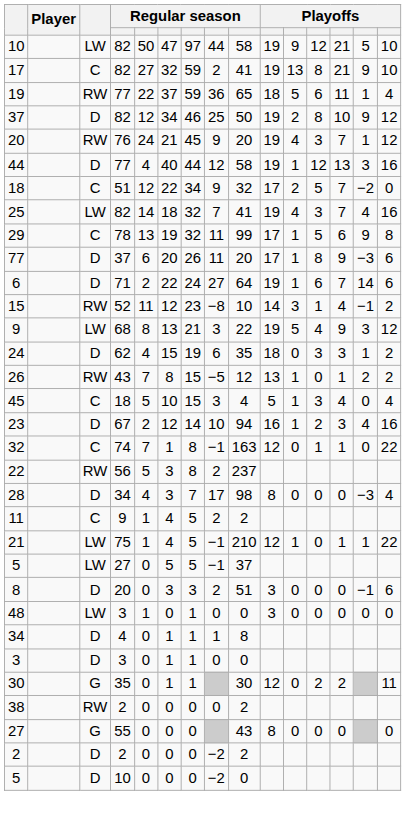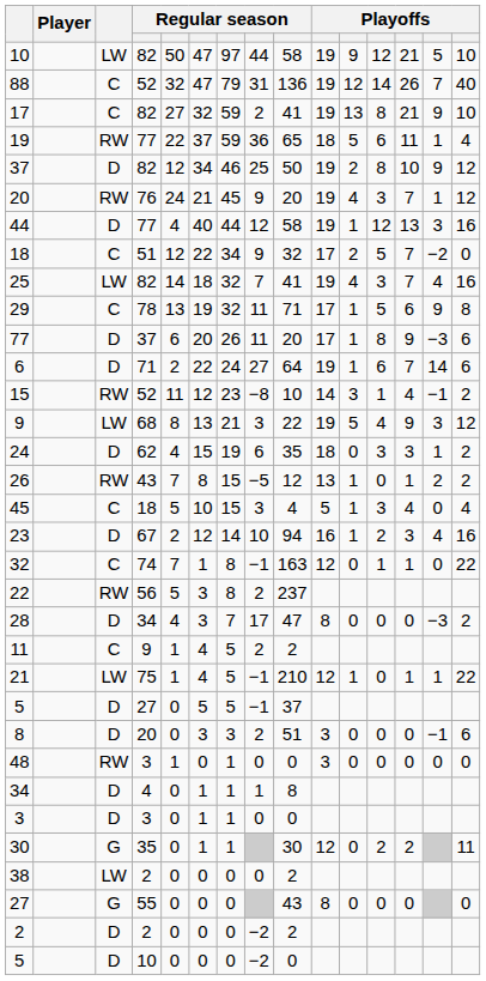+ row: 88 | C | 52 | 32 | 47 | 79 | 31 | 136 | 19 | 12 | 14 | 26 | 7 | 40
29 | column 9: 99 -> 71
28 | column 9: 98 -> 47
28 | column 15: 4 -> 2
5 / 27 | column 3: LW -> D
48 | column 3: LW -> RW
38 | column 3: RW -> LW
